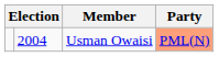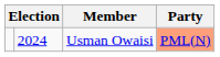Usman Owaisi | column 2: 2004 -> 2024
